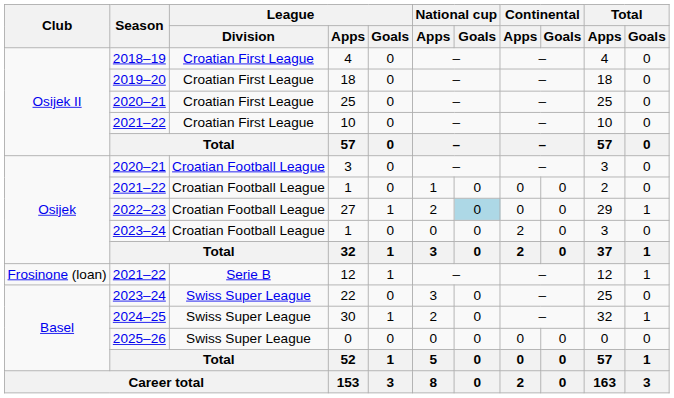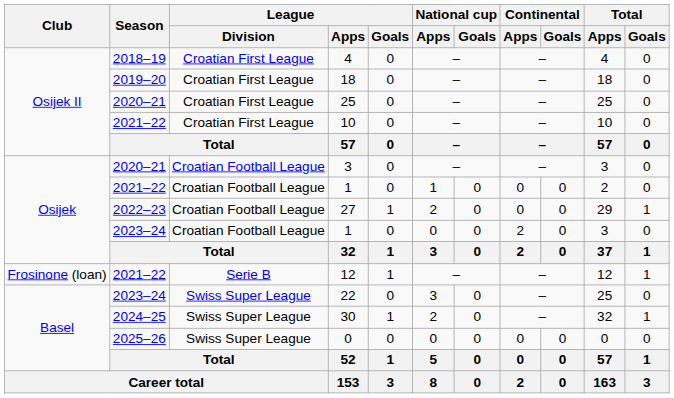27 | National cup / Goals: lightblue background -> no background
